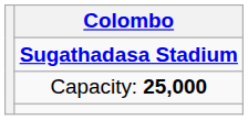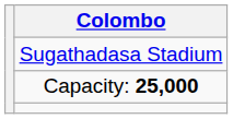Sugathadasa Stadium | Colombo: bold -> normal
